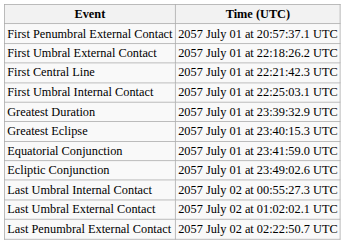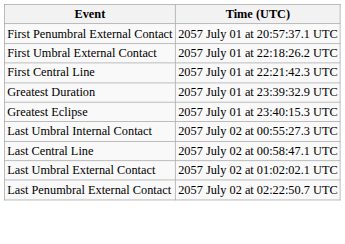- row: First Umbral Internal Contact | 2057 July 01 at 22:25:03.1 UTC
- row: Equatorial Conjunction | 2057 July 01 at 23:41:59.0 UTC
- row: Ecliptic Conjunction | 2057 July 01 at 23:49:02.6 UTC
+ row: Last Central Line | 2057 July 02 at 00:58:47.1 UTC
